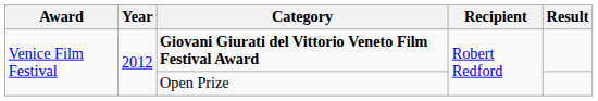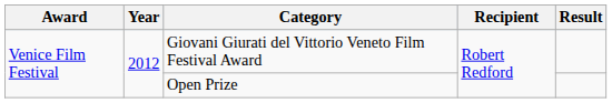Giovani Giurati del Vittorio Veneto Film Festival Award | Category: bold -> normal
